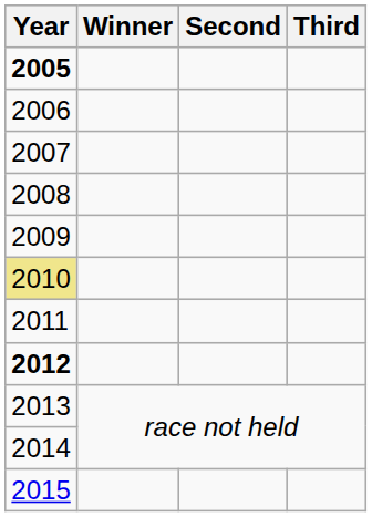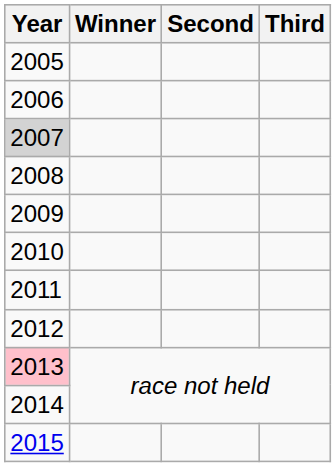2005 | Year: bold -> normal
2007 | Year: no background -> lightgrey background
2010 | Year: khaki background -> no background
2012 | Year: bold -> normal
2013 | Year: no background -> pink background
